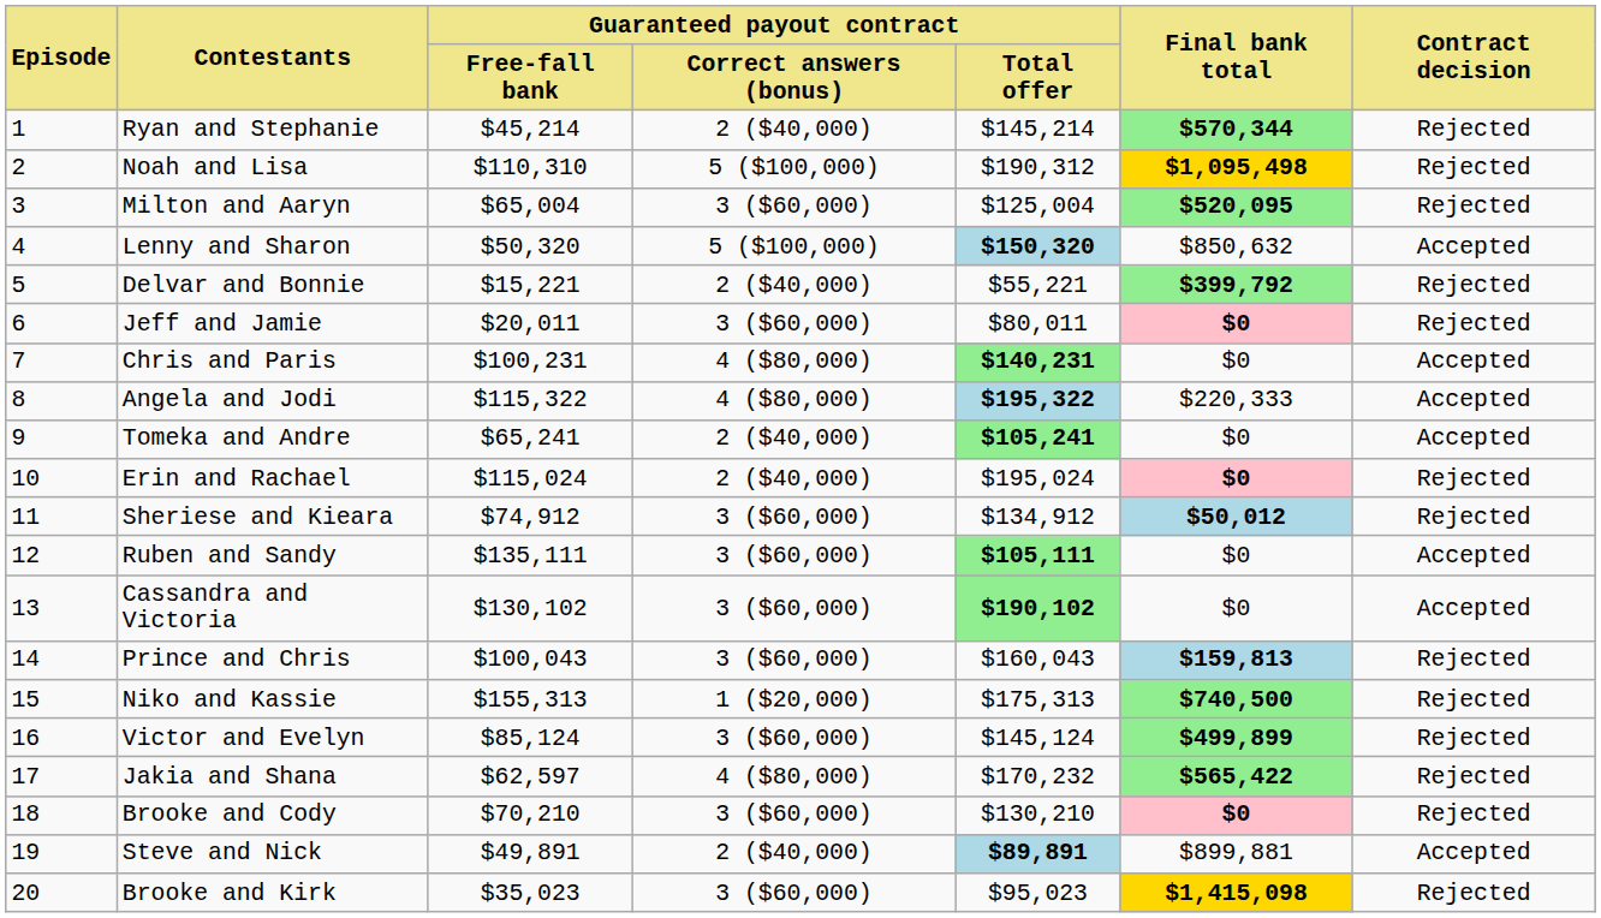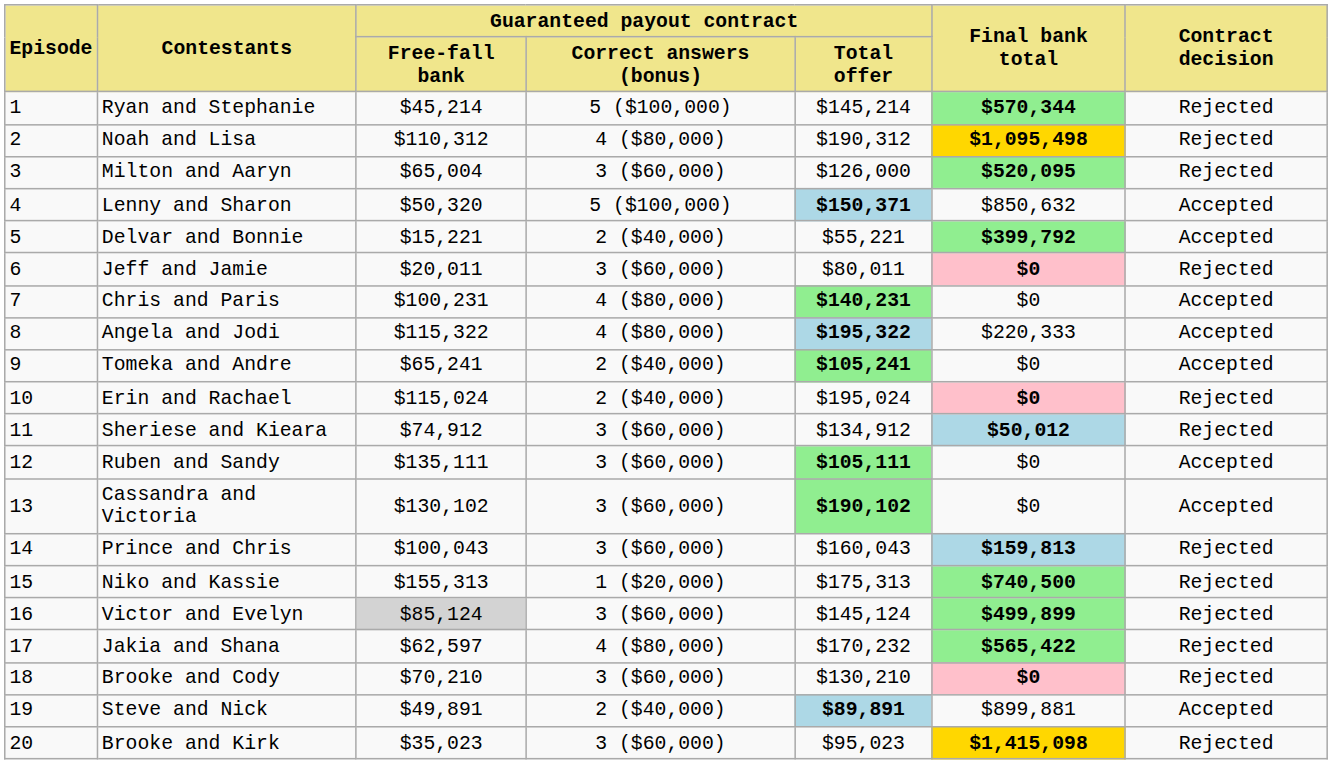Ryan and Stephanie | Guaranteed payout contract / Correct answers (bonus): 2 ($40,000) -> 5 ($100,000)
Noah and Lisa | Guaranteed payout contract / Free-fall bank: $110,310 -> $110,312
Noah and Lisa | Guaranteed payout contract / Correct answers (bonus): 5 ($100,000) -> 4 ($80,000)
Milton and Aaryn | Guaranteed payout contract / Total offer: $125,004 -> $126,000
Lenny and Sharon | Guaranteed payout contract / Total offer: $150,320 -> $150,371
Delvar and Bonnie | Contract decision: Rejected -> Accepted
Victor and Evelyn | Guaranteed payout contract / Free-fall bank: no background -> lightgrey background
